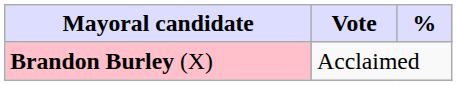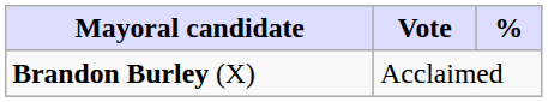Brandon Burley (X) | Mayoral candidate: pink background -> no background
